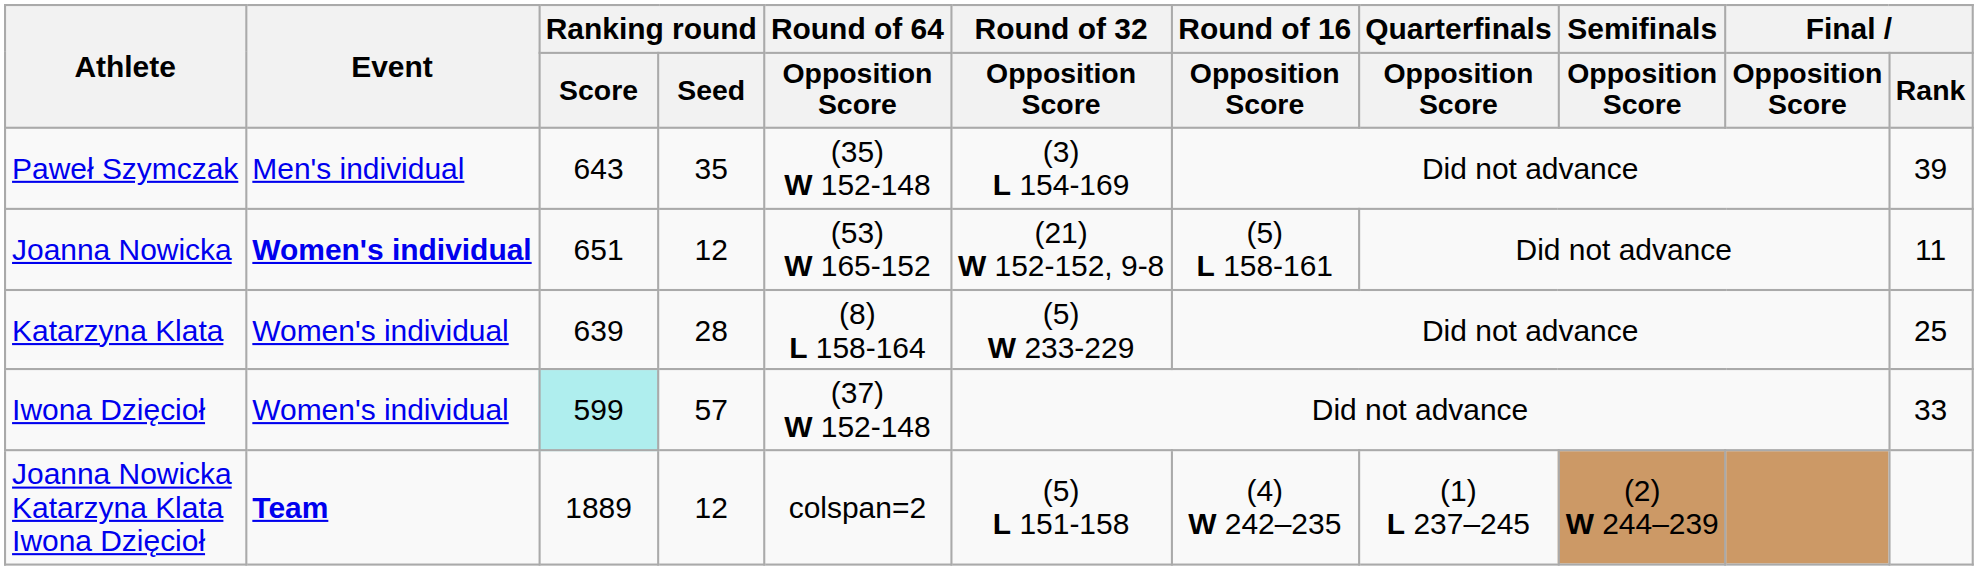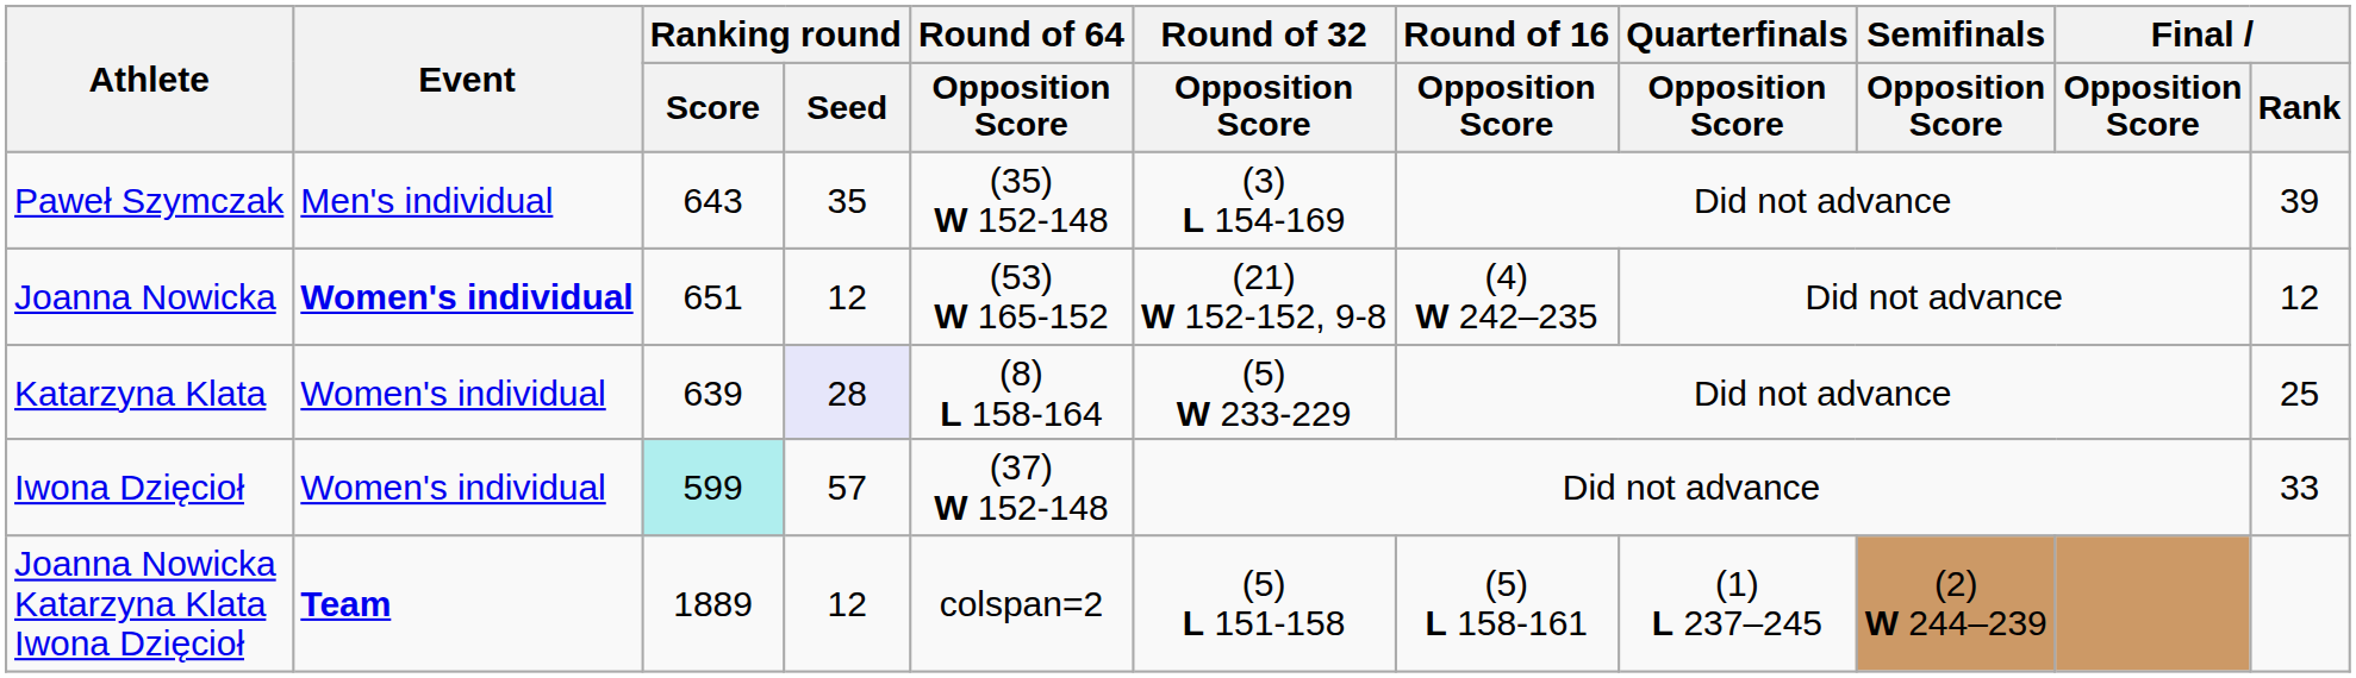Joanna Nowicka | Round of 16 / Opposition Score: (5) L 158-161 -> (4) W 242–235
Joanna Nowicka | Final / Rank: 11 -> 12
Katarzyna Klata | Ranking round / Seed: no background -> lavender background
Joanna Nowicka Katarzyna Klata Iwona Dzięcioł | Round of 16 / Opposition Score: (4) W 242–235 -> (5) L 158-161
